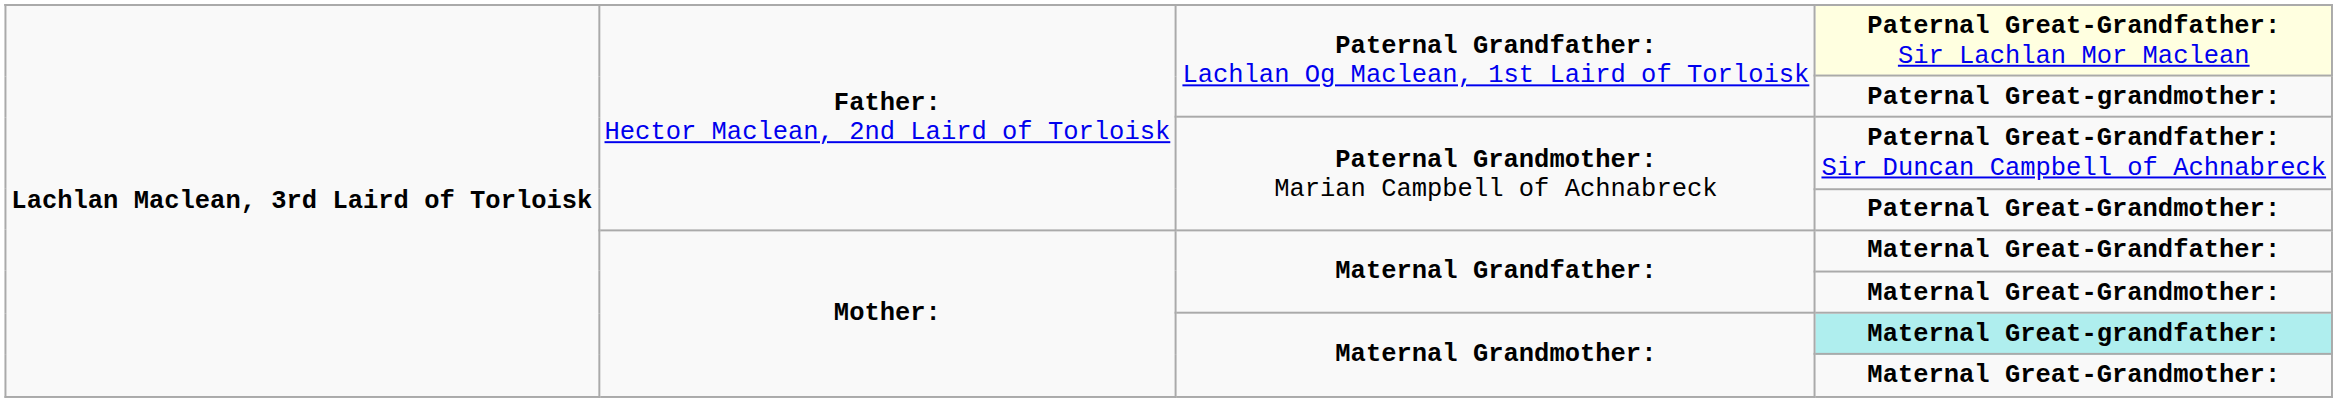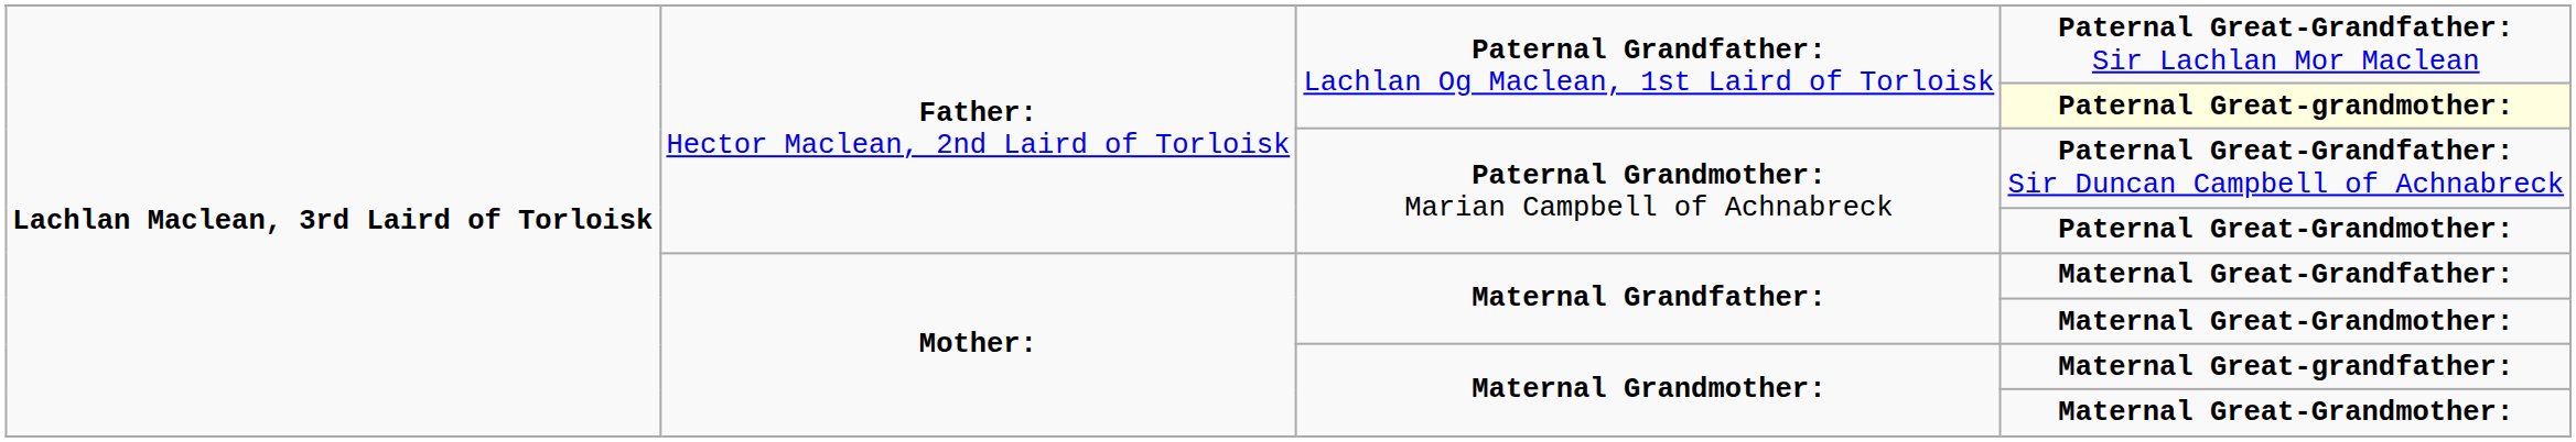Paternal Great-Grandfather: Sir Lachlan Mor Maclean | column 4: lightyellow background -> no background
Paternal Great-grandmother: | column 4: no background -> lightyellow background
Maternal Great-grandfather: | column 4: paleturquoise background -> no background
